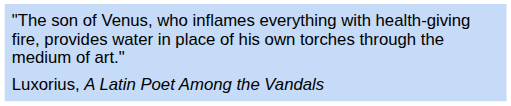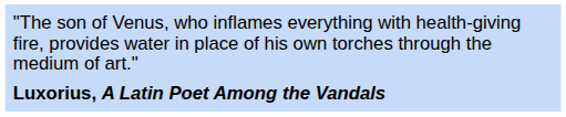row 2 | column 1: normal -> bold
